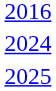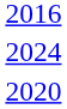row 3 | column 1: 2025 -> 2020
